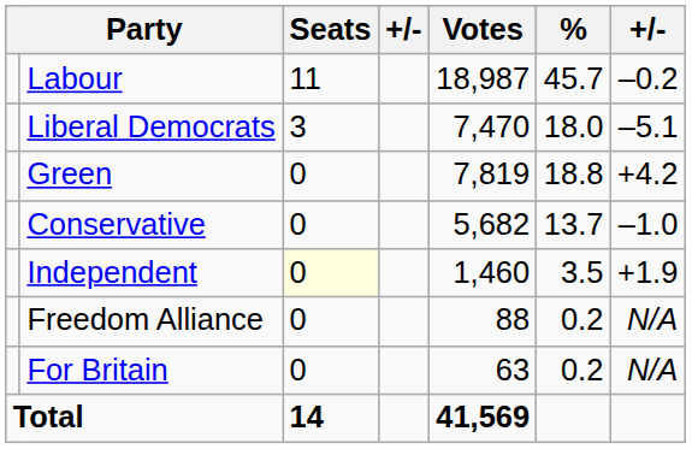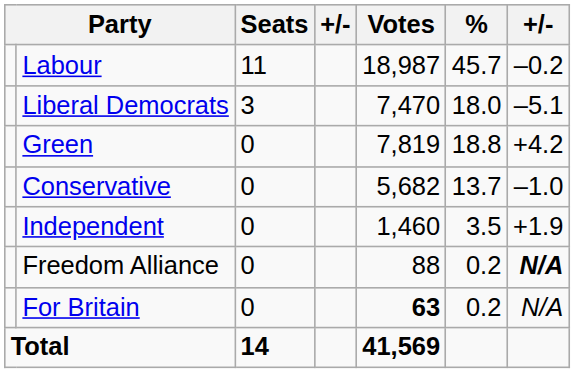Independent | Seats: lightyellow background -> no background
Freedom Alliance | column 7: normal -> bold
For Britain | Votes: normal -> bold
